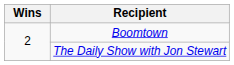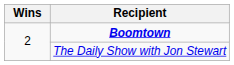Boomtown | Recipient: normal -> bold
